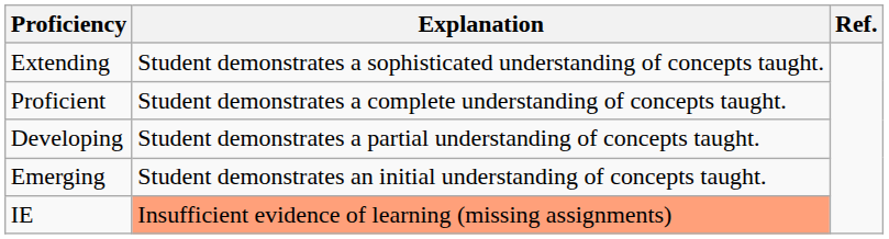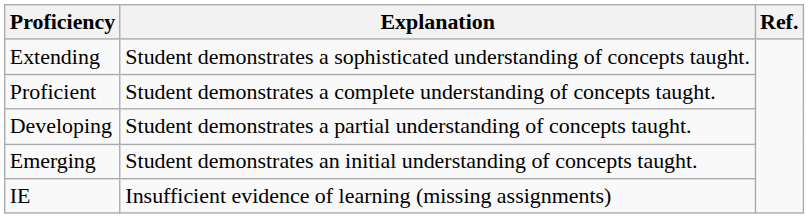IE | Explanation: lightsalmon background -> no background
